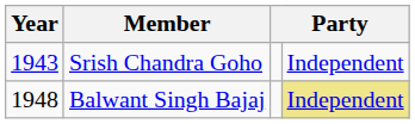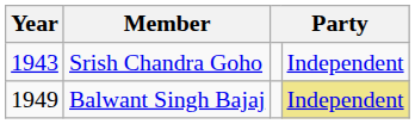Balwant Singh Bajaj | Year: 1948 -> 1949
